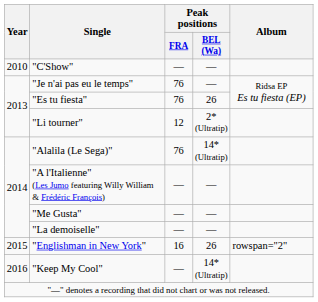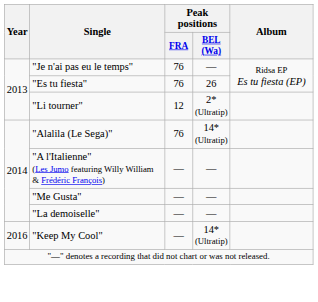- row: 2010 | "C'Show" | — | —
- row: 2015 | "Englishman in New York" | 16 | 26 | rowspan="2"
